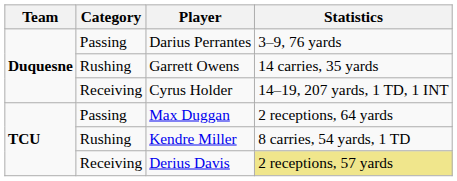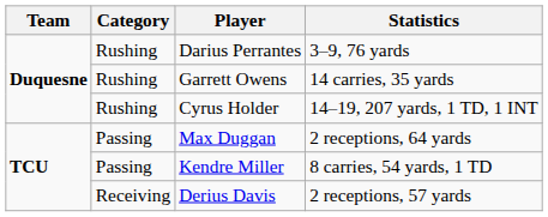Darius Perrantes | Category: Passing -> Rushing
Cyrus Holder | Category: Receiving -> Rushing
Kendre Miller | Category: Rushing -> Passing
Derius Davis | Statistics: khaki background -> no background
